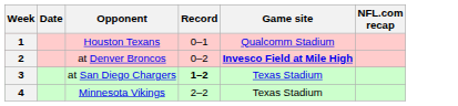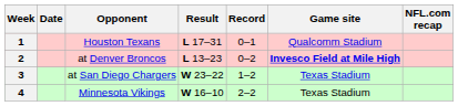+ column: Result | L 17–31 | L 13–23 | W 23–22 | W 16–10
3 | Record: bold -> normal
